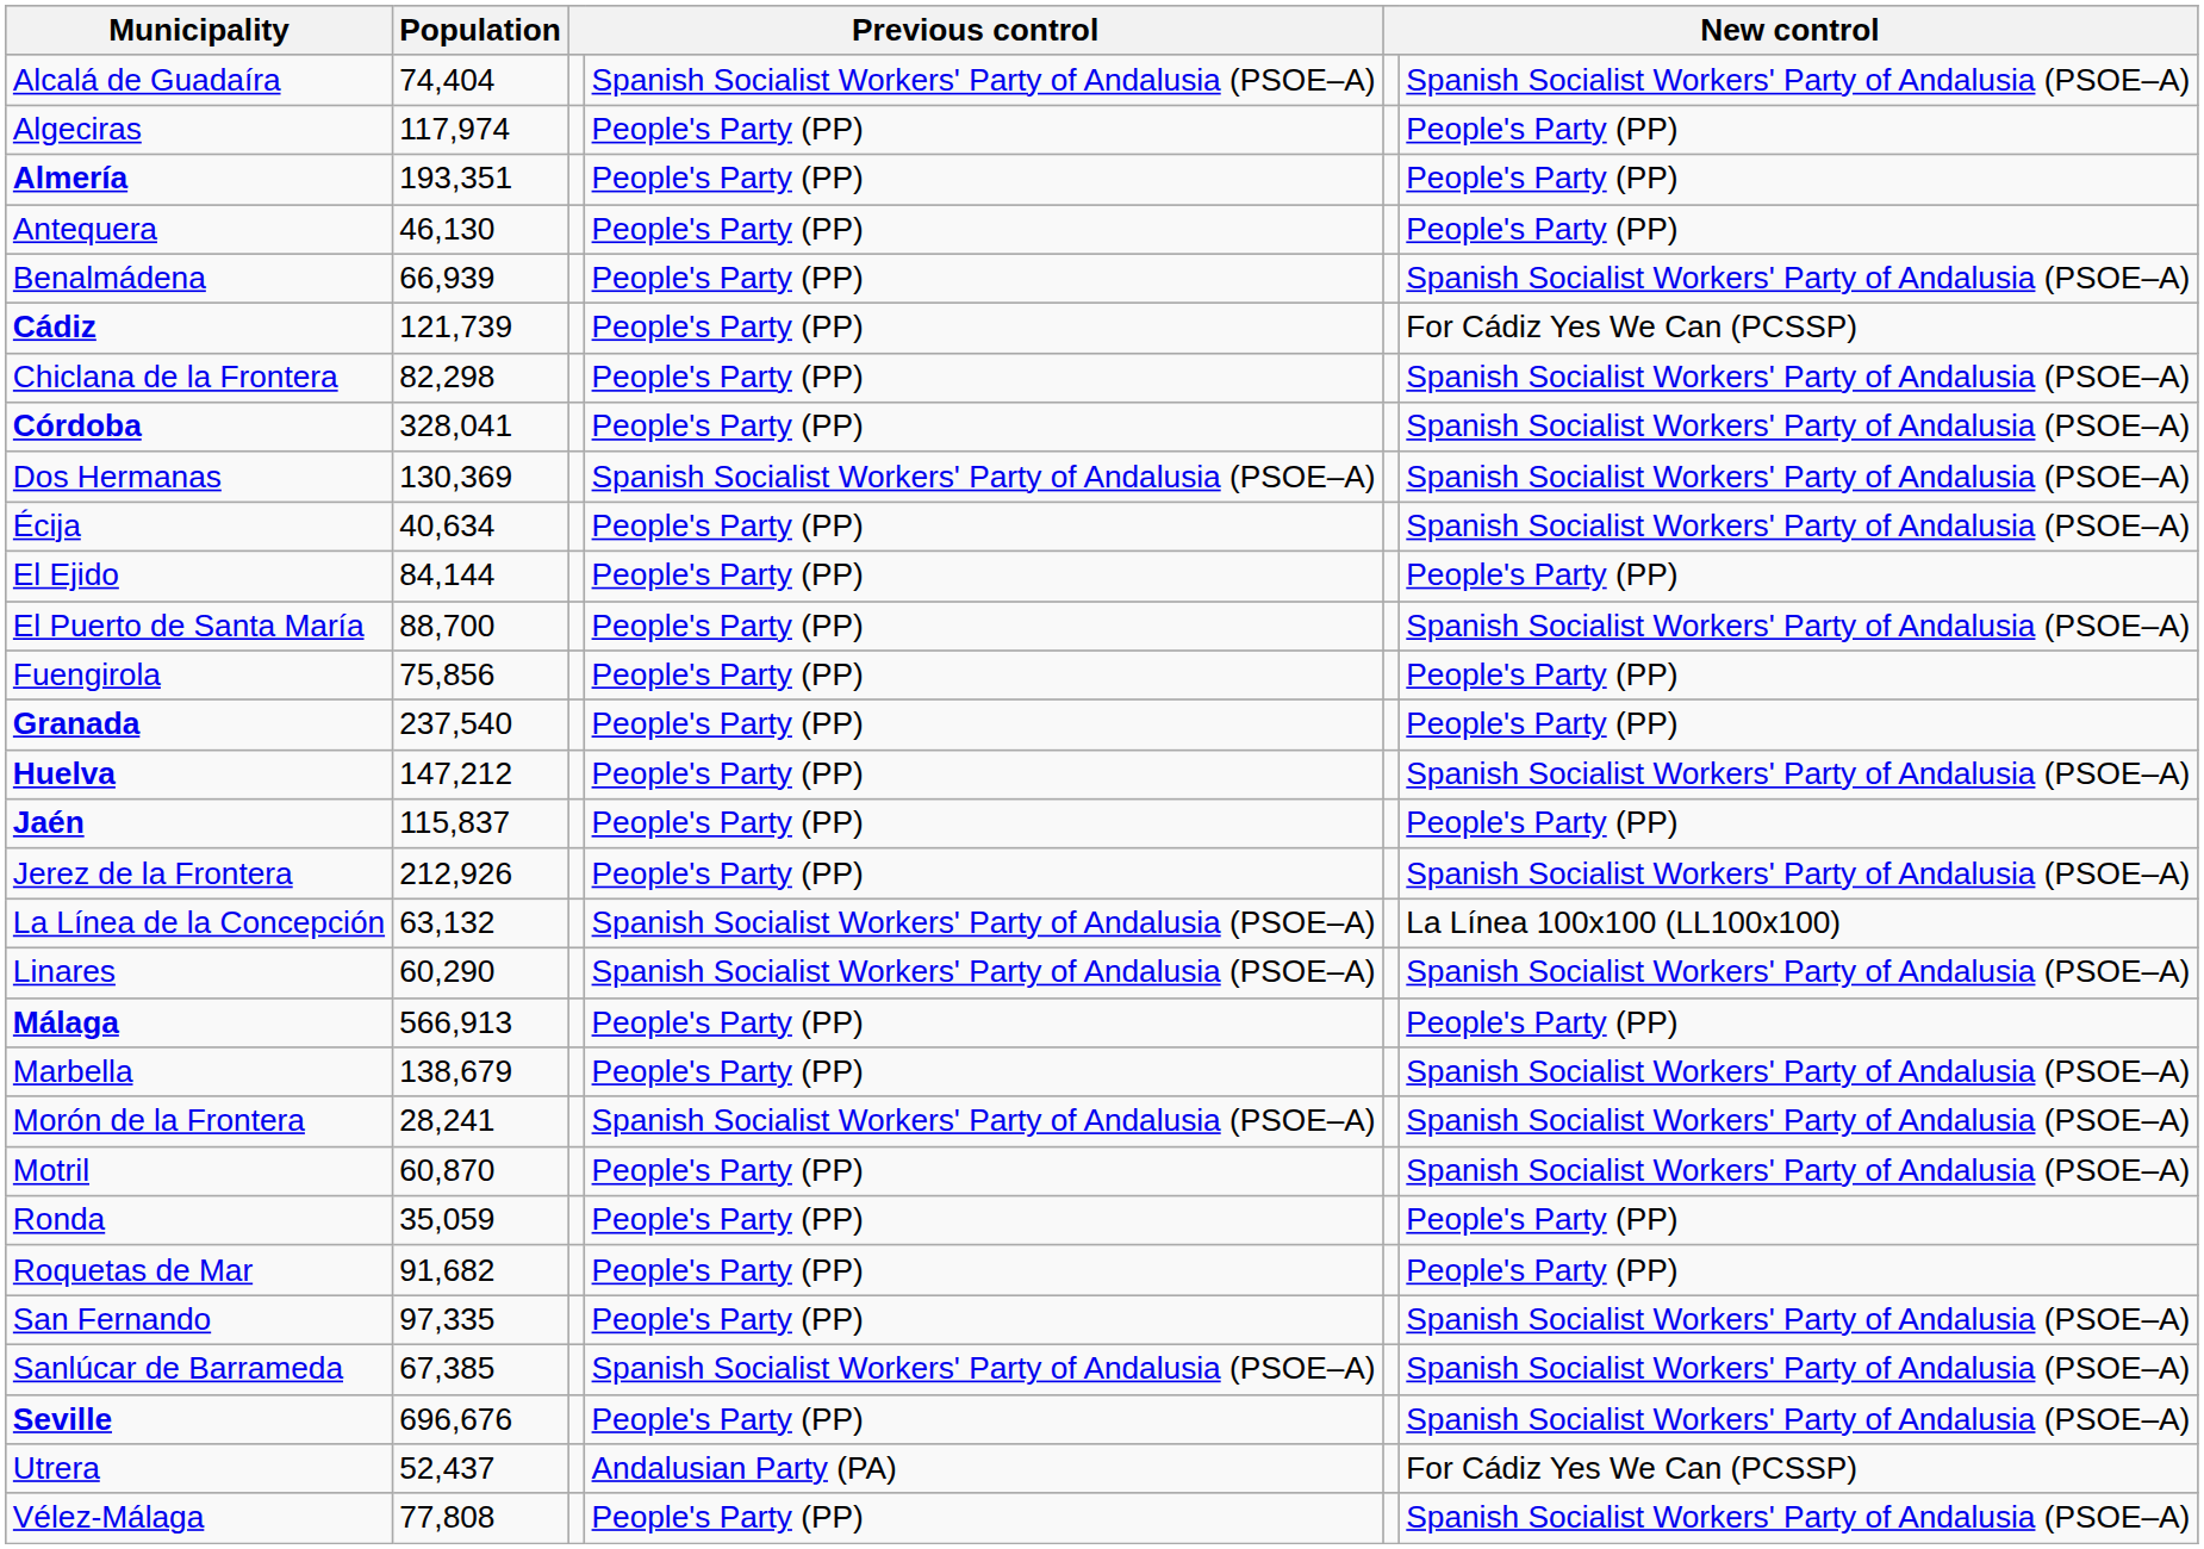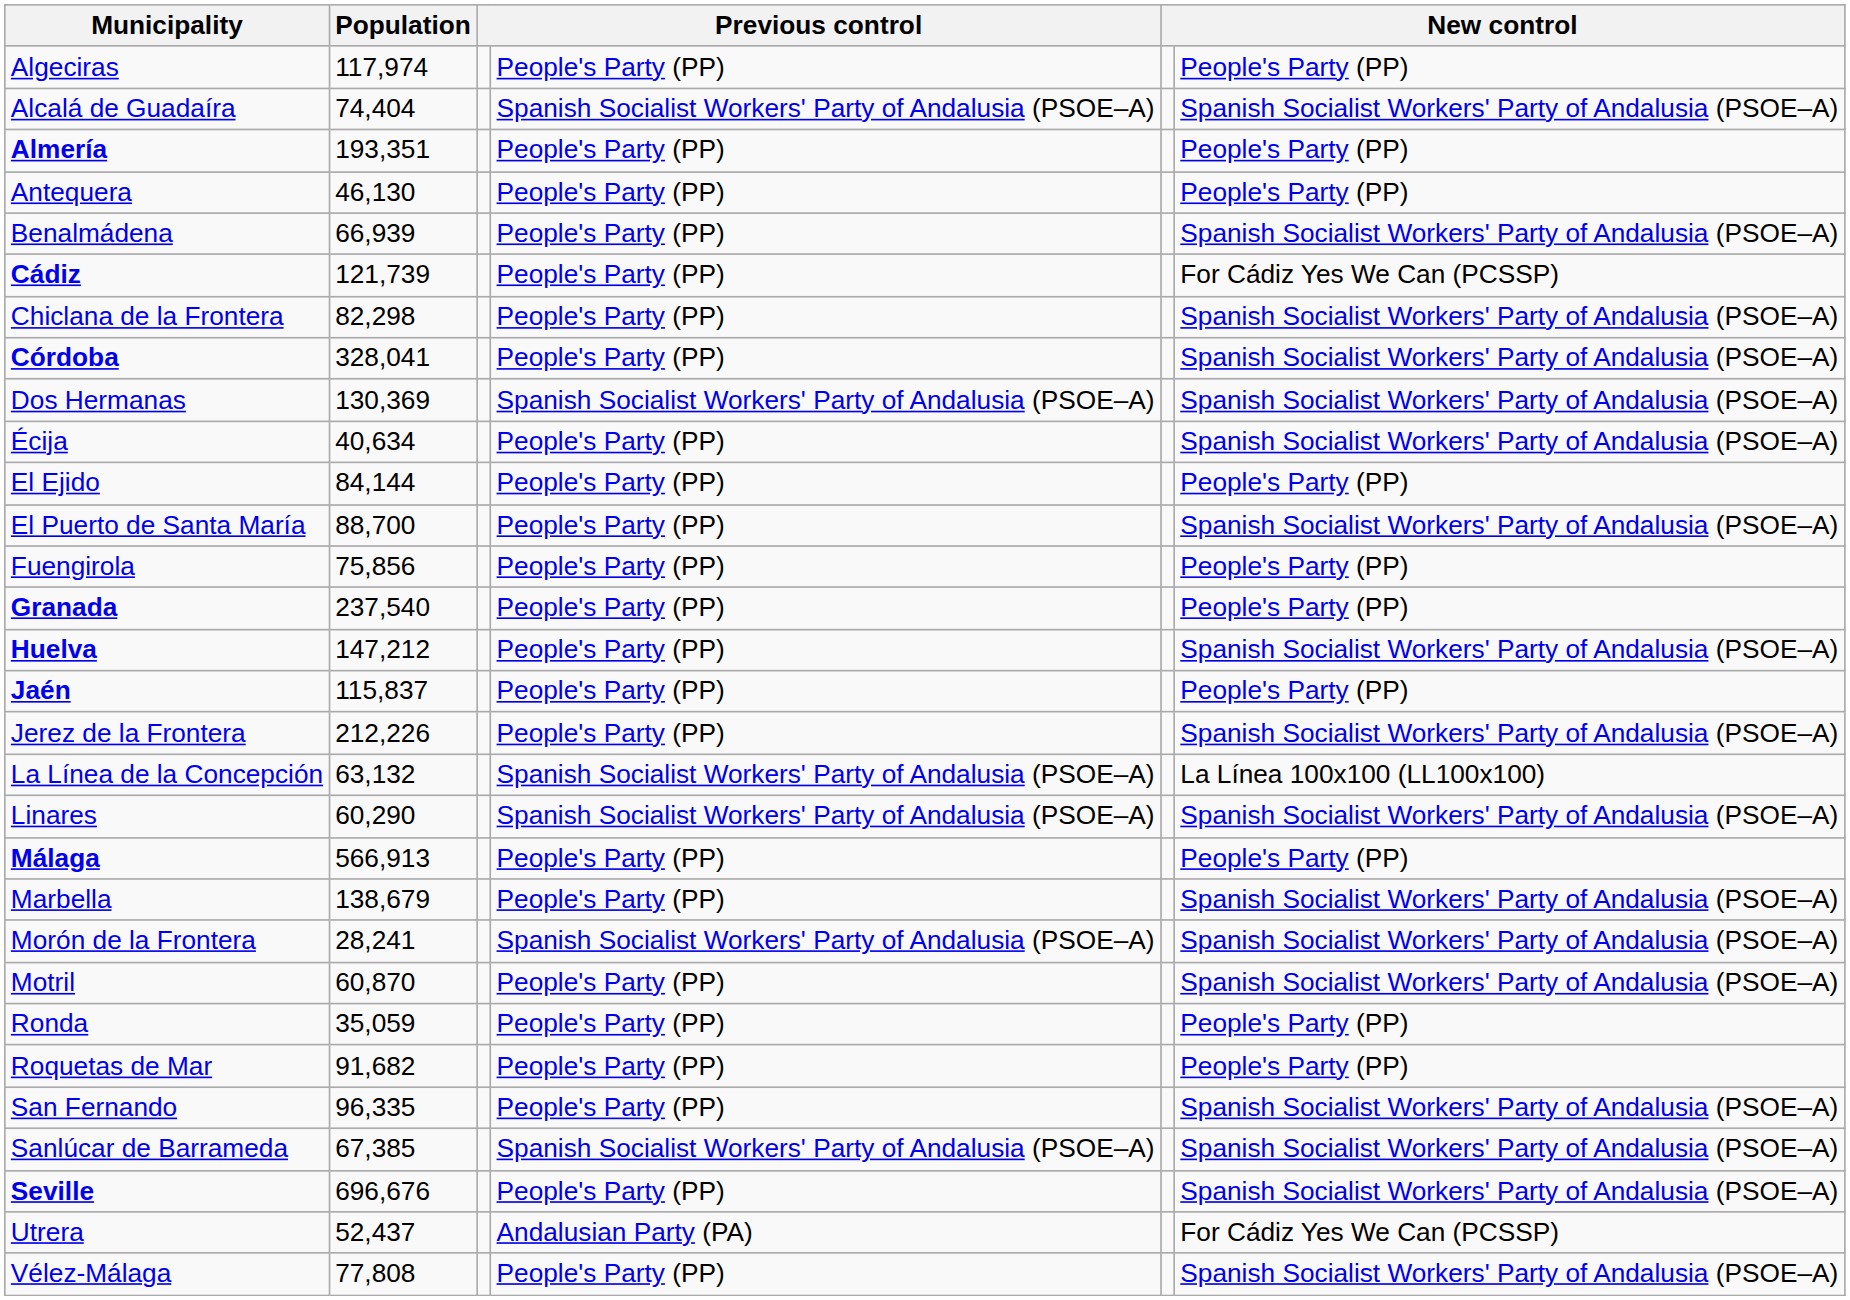rows swapped: Alcalá de Guadaíra <-> Algeciras
Jerez de la Frontera | Population: 212,926 -> 212,226
San Fernando | Population: 97,335 -> 96,335
